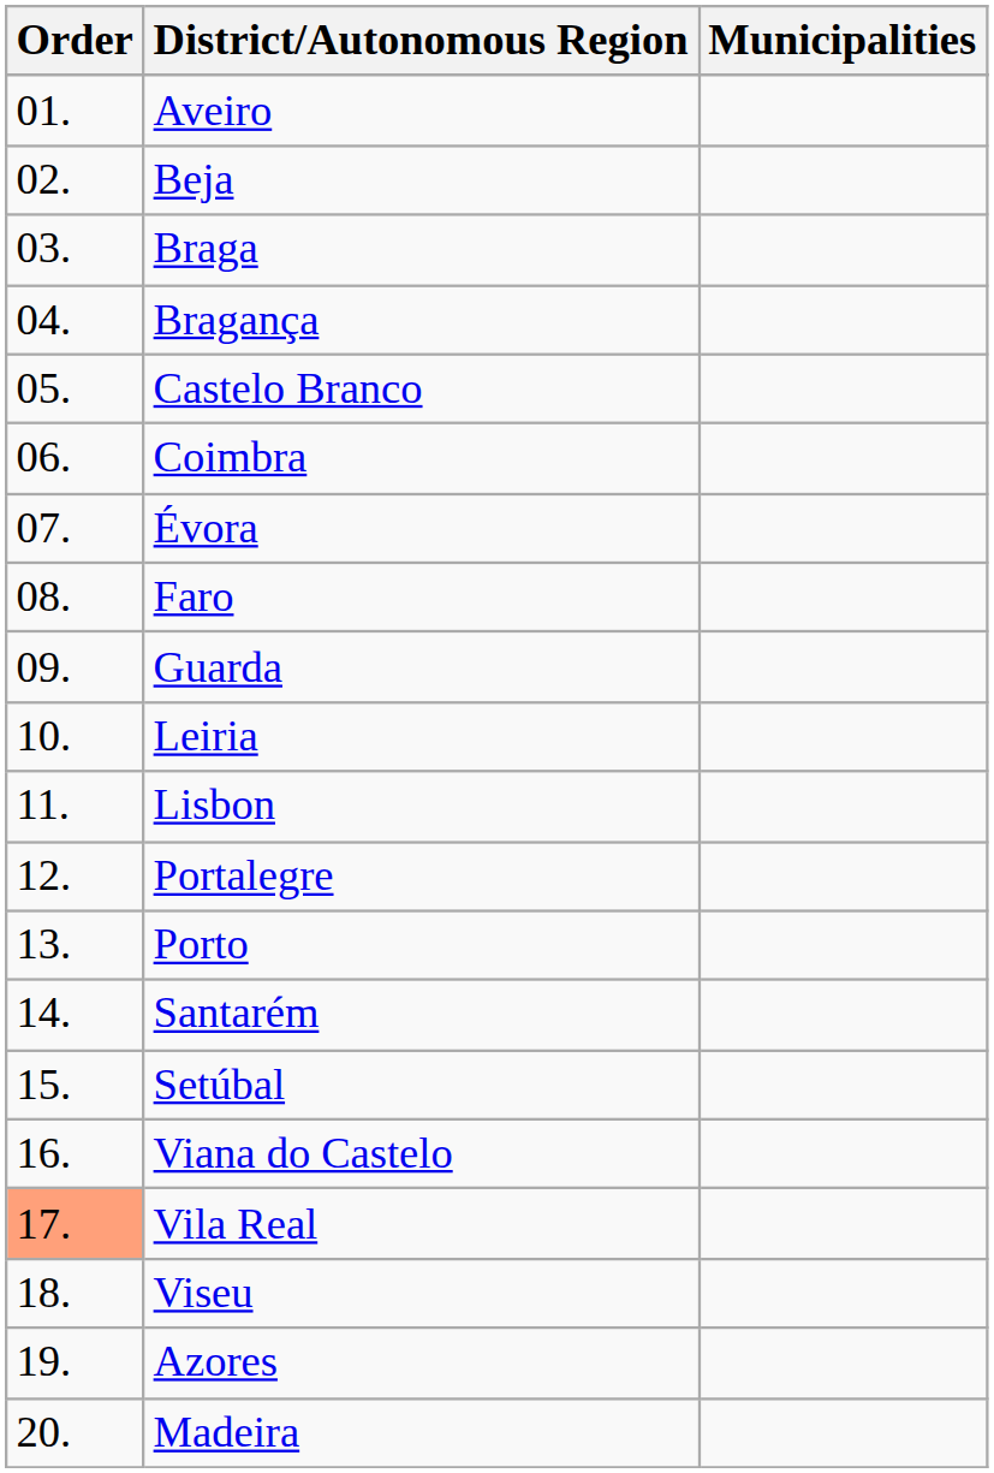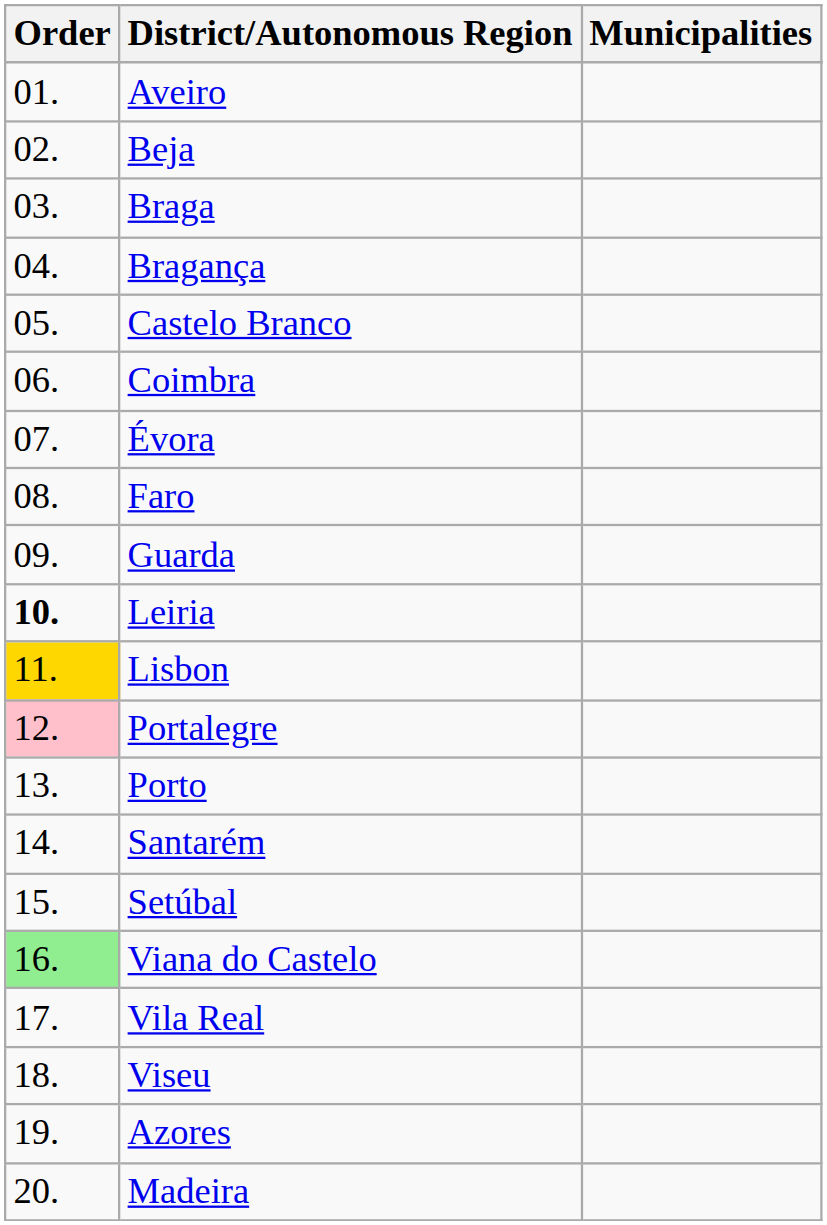Leiria | Order: normal -> bold
Lisbon | Order: no background -> gold background
Portalegre | Order: no background -> pink background
Viana do Castelo | Order: no background -> lightgreen background
Vila Real | Order: lightsalmon background -> no background
